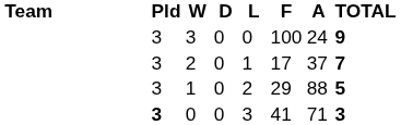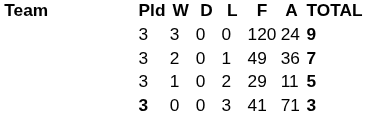row 2 | column 6: 100 -> 120
row 3 | column 6: 17 -> 49
row 3 | column 7: 37 -> 36
row 4 | column 7: 88 -> 11
